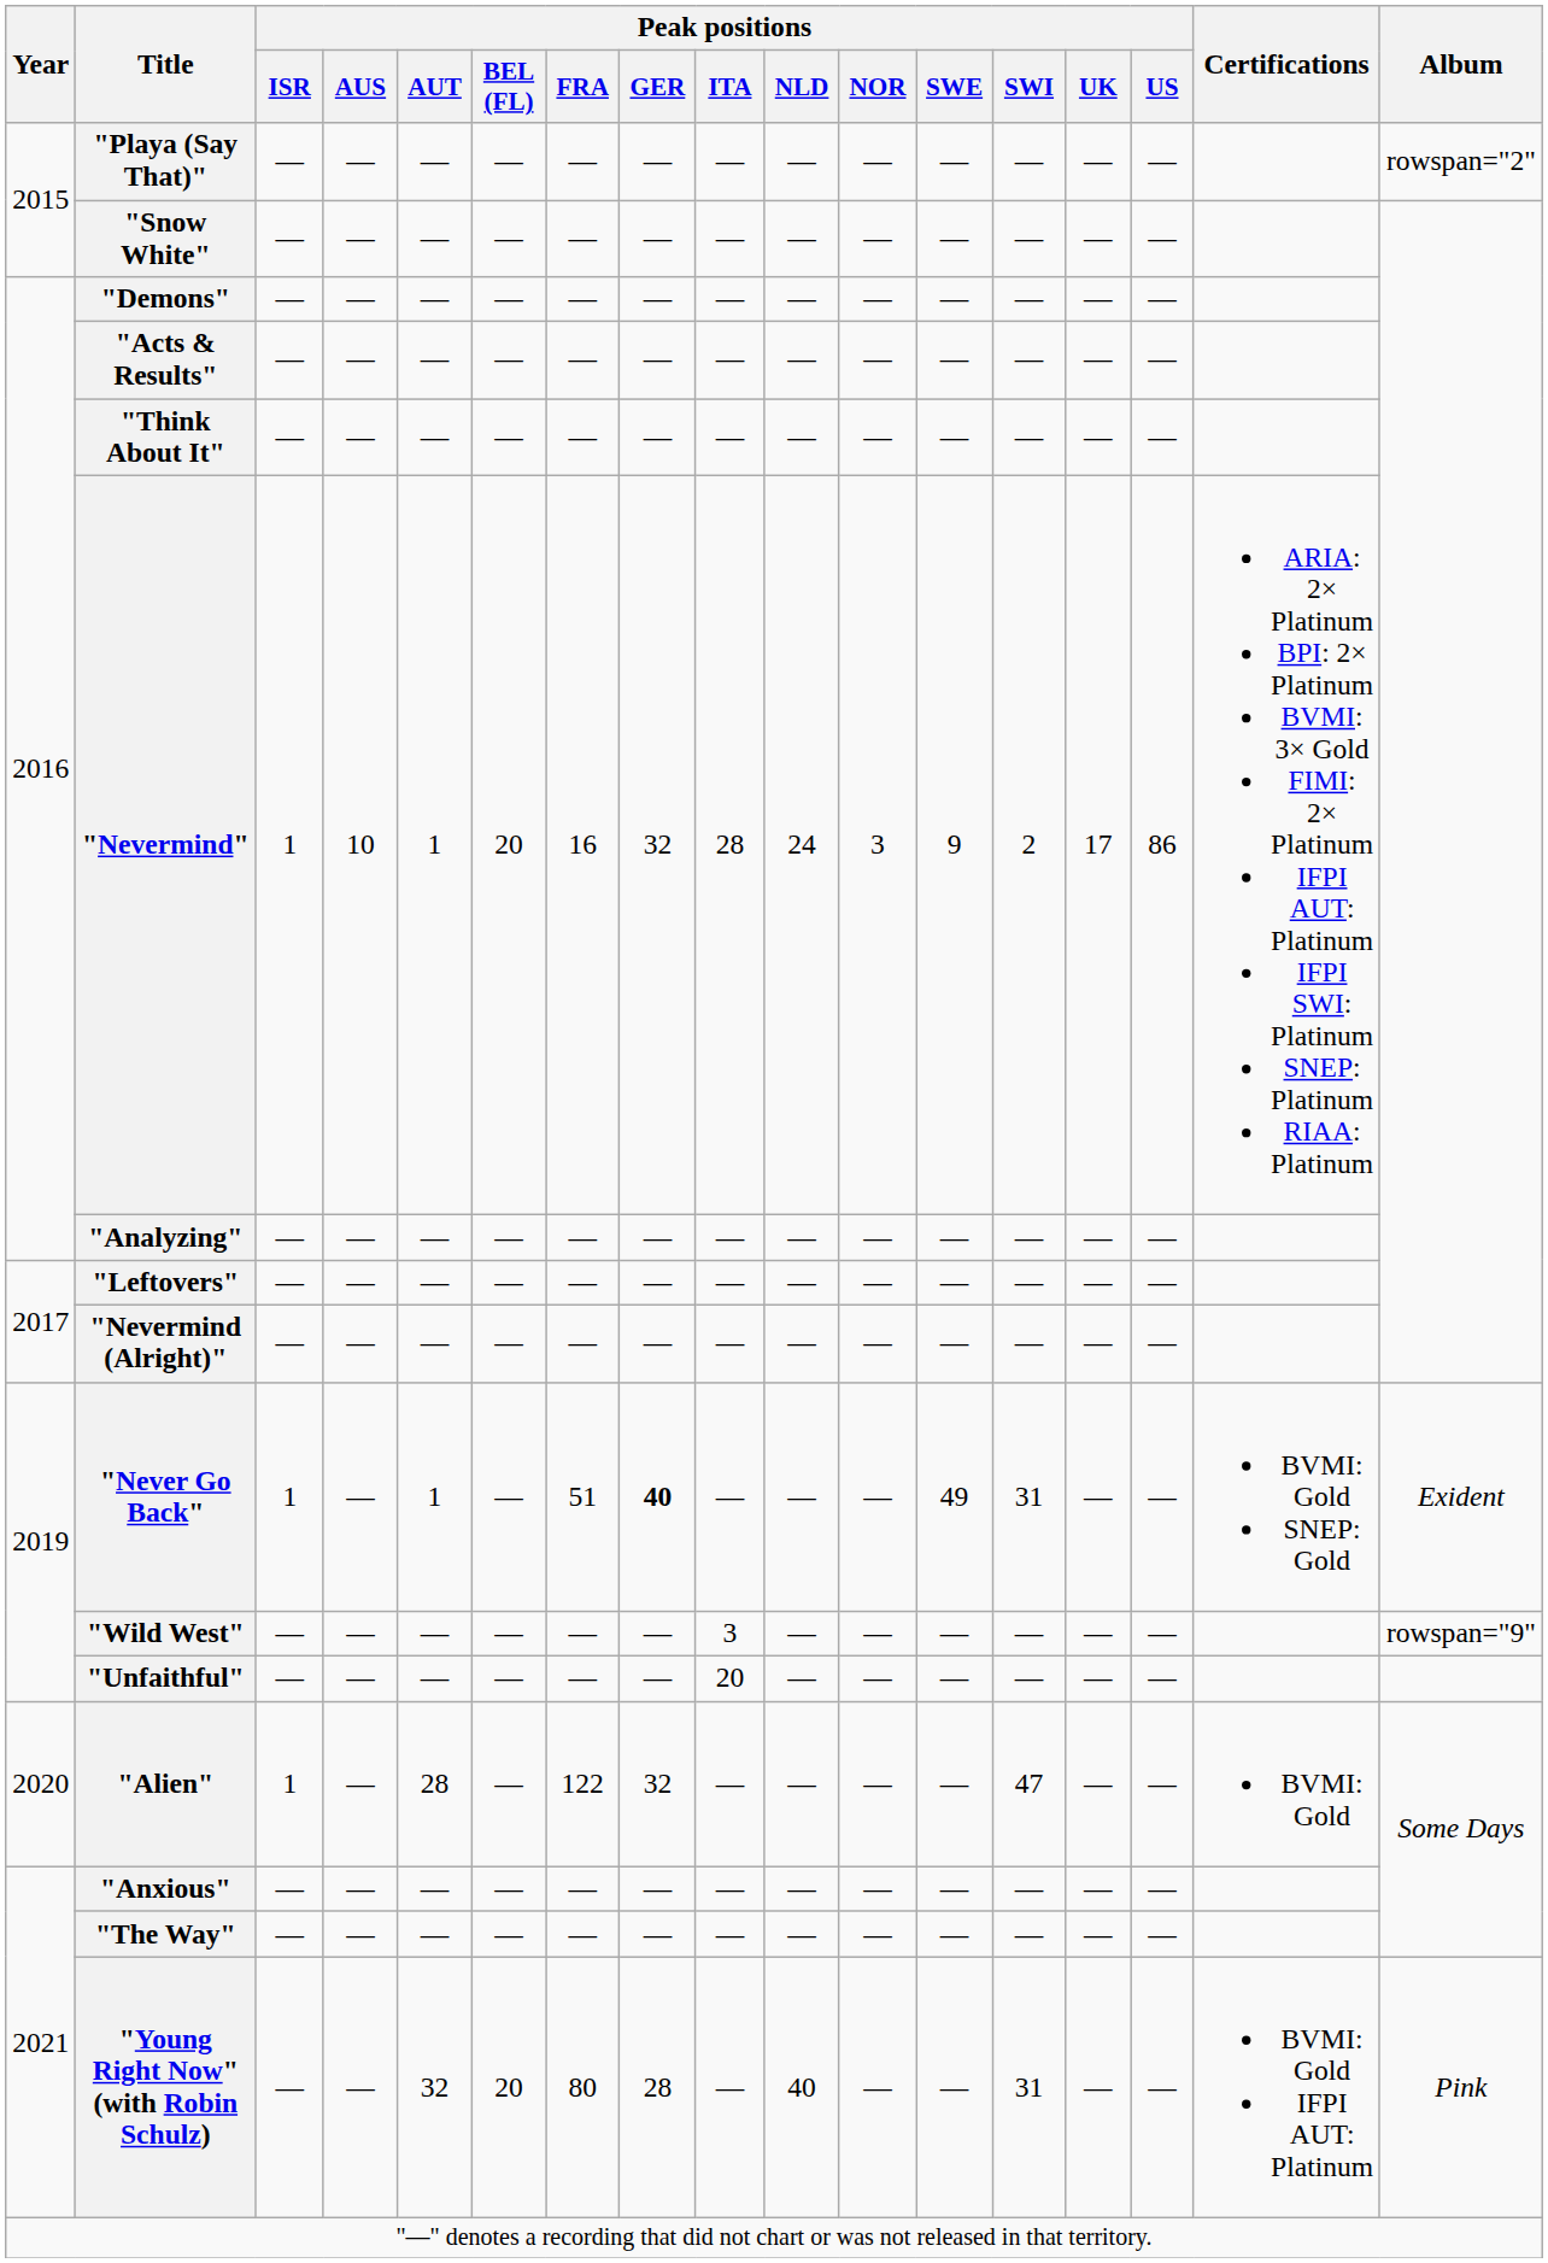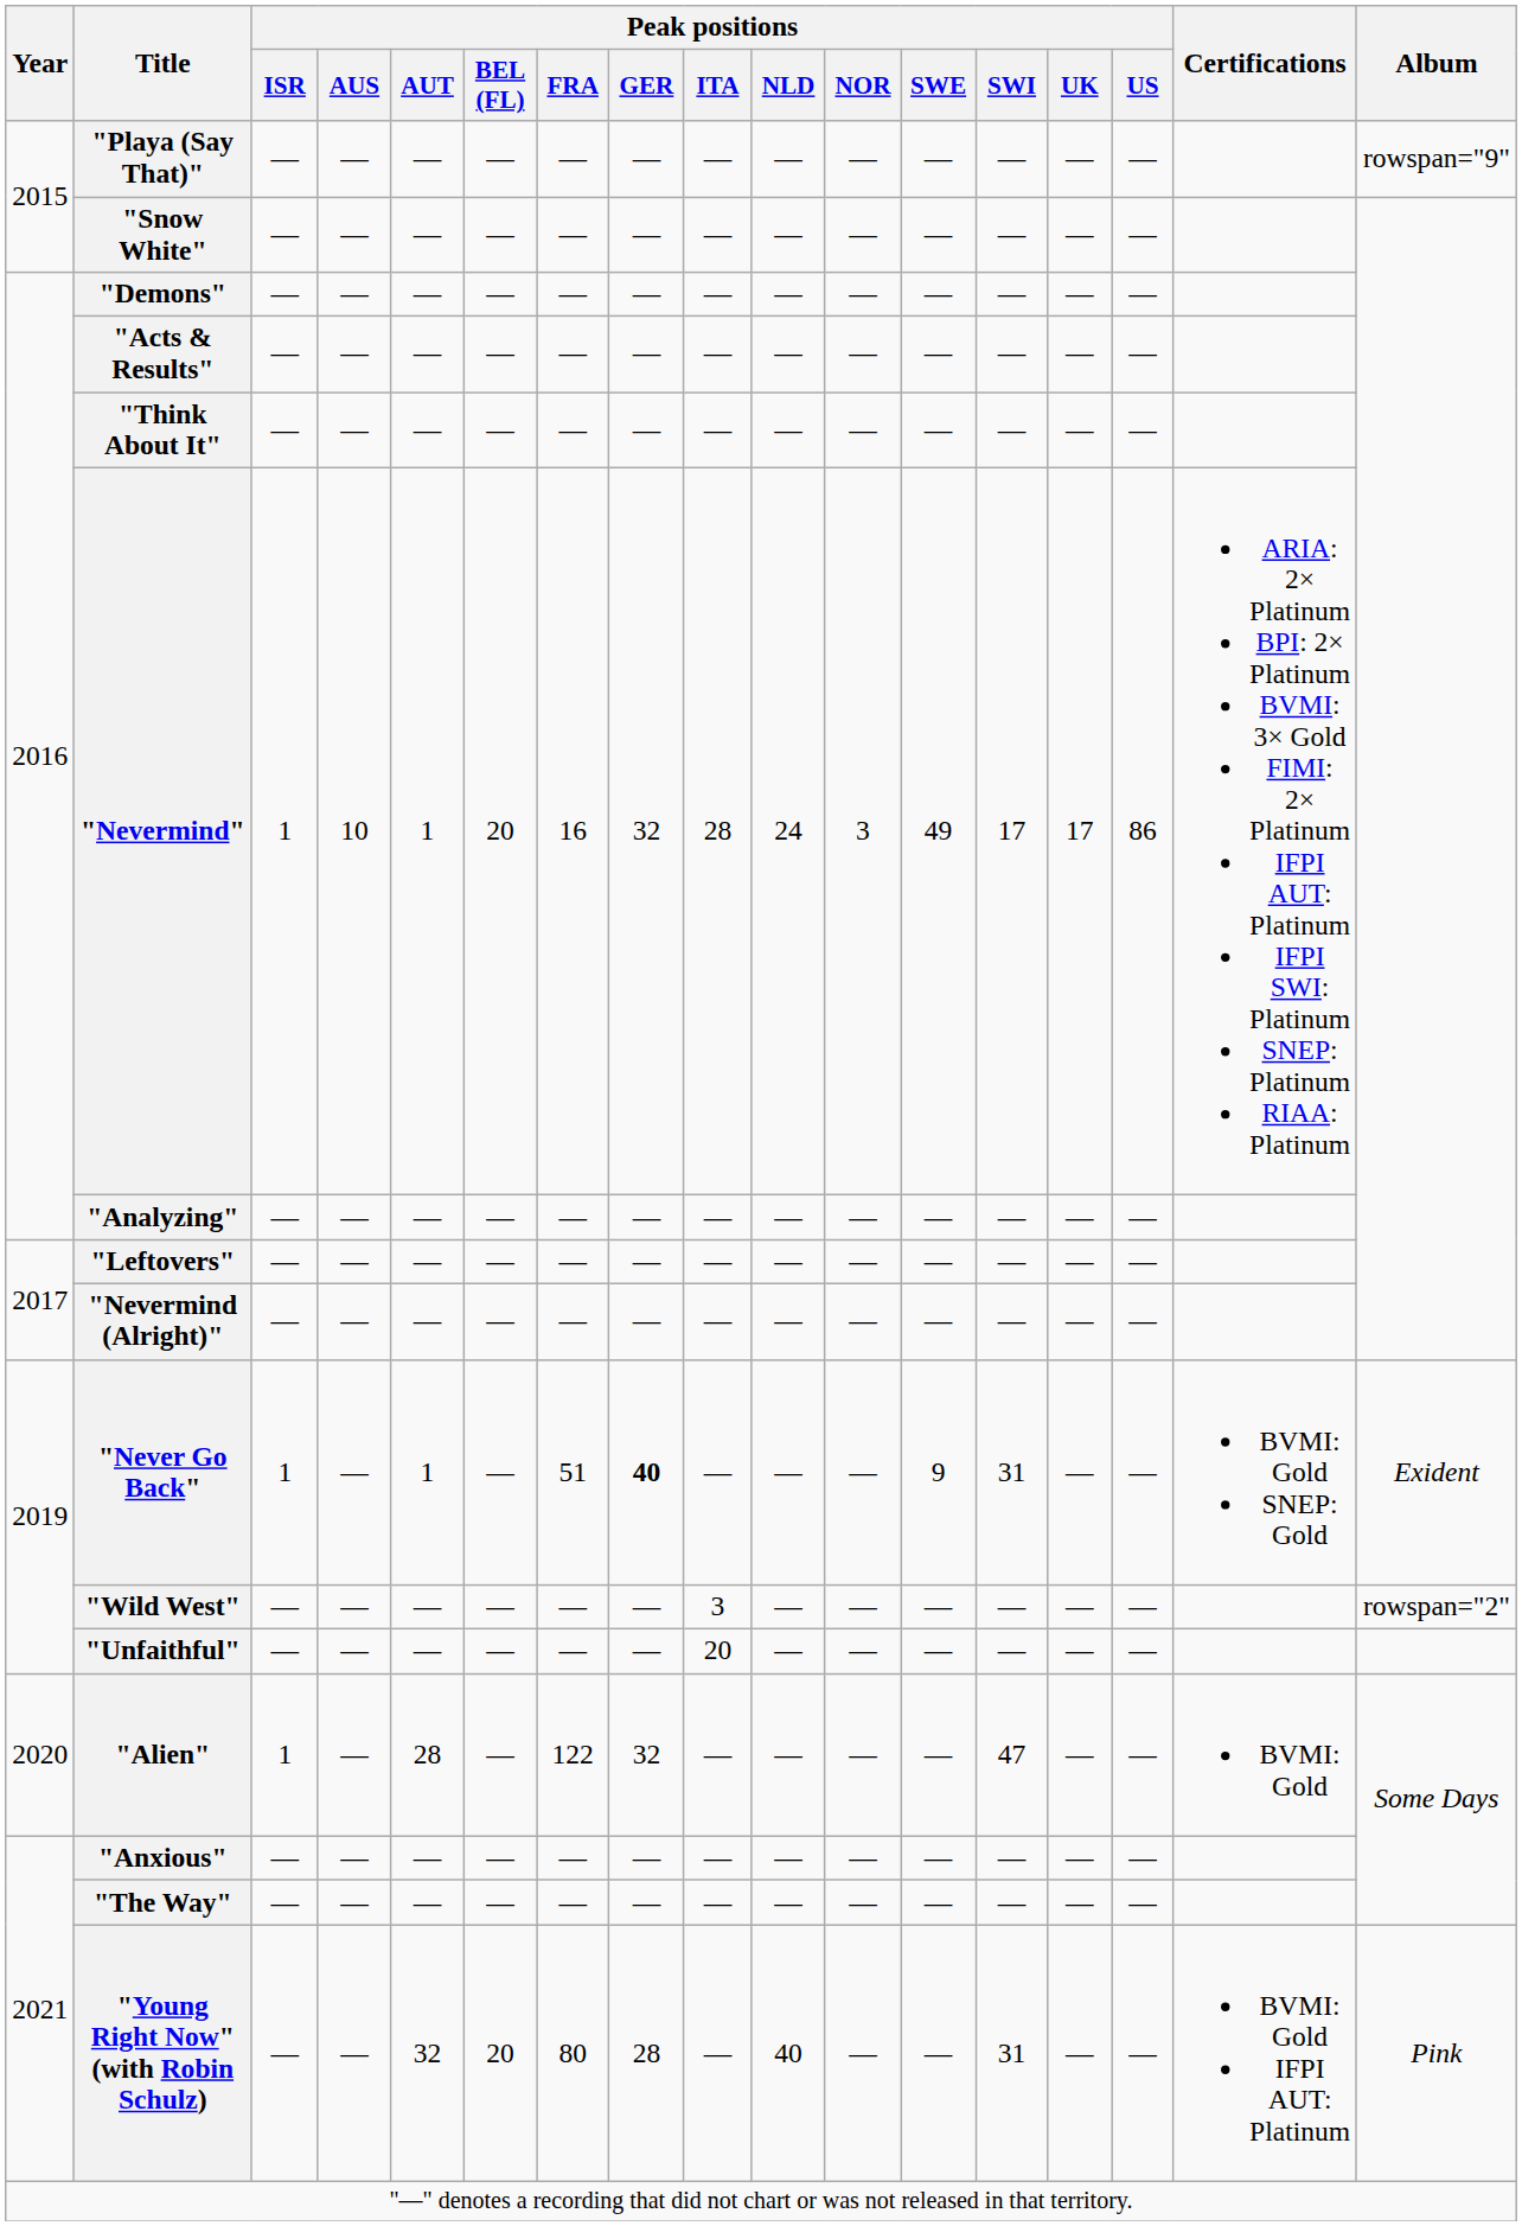"Playa (Say That)" | Album: rowspan="2" -> rowspan="9"
"Nevermind" | Peak positions / SWE: 9 -> 49
"Nevermind" | Peak positions / SWI: 2 -> 17
"Never Go Back" | Peak positions / SWE: 49 -> 9
"Wild West" | Album: rowspan="9" -> rowspan="2"
